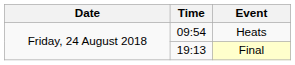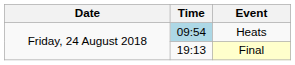Heats | Time: no background -> lightblue background
